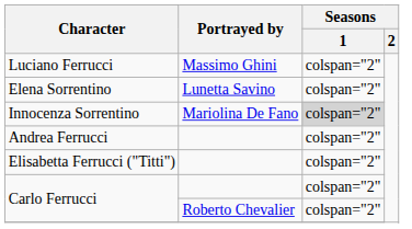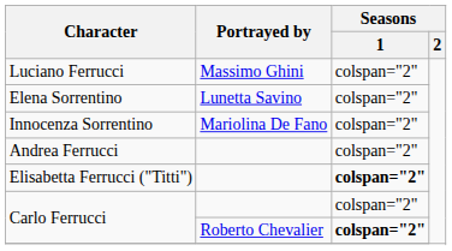Innocenza Sorrentino | Seasons / 1: lightgrey background -> no background
Elisabetta Ferrucci ("Titti") | Seasons / 1: normal -> bold
Carlo Ferrucci / Roberto Chevalier | Seasons / 1: normal -> bold
